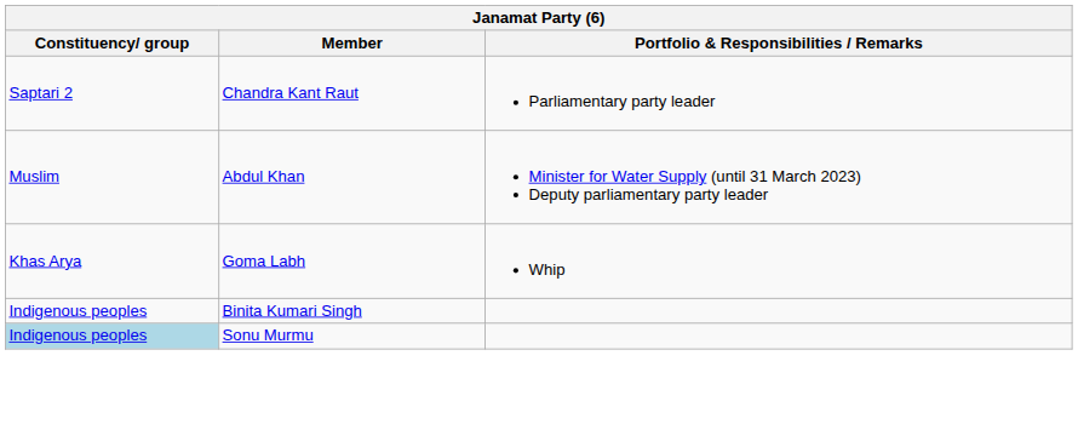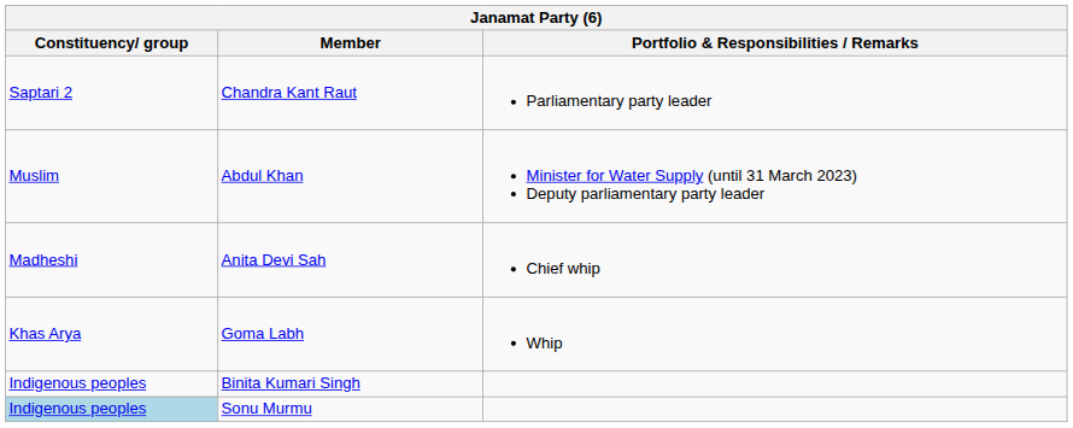+ row: Madheshi | Anita Devi Sah | Chief whip
